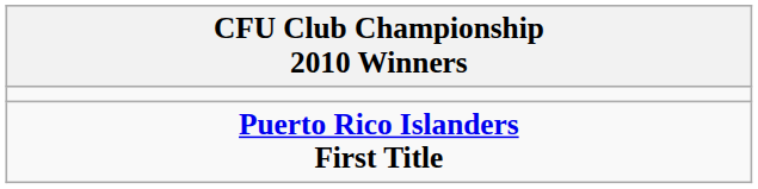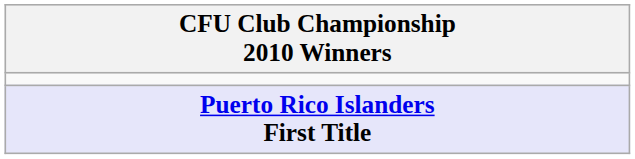row 3 | column 1: no background -> lavender background
